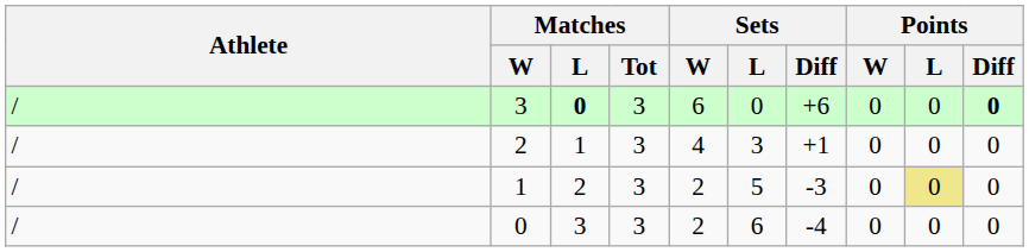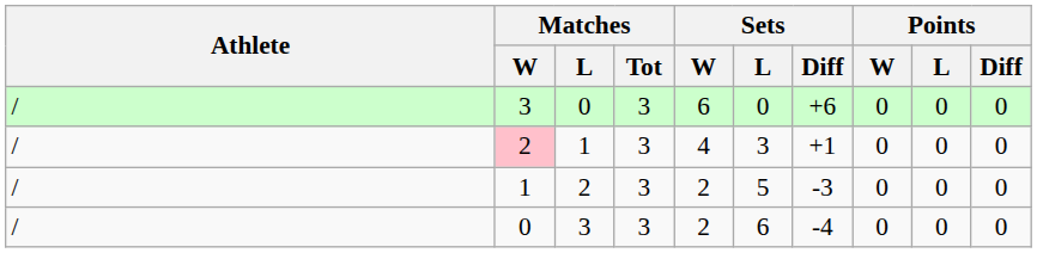row 3 | Matches / L: bold -> normal
row 3 | Points / Diff: bold -> normal
row 4 | Matches / W: no background -> pink background
row 5 | Points / L: khaki background -> no background
